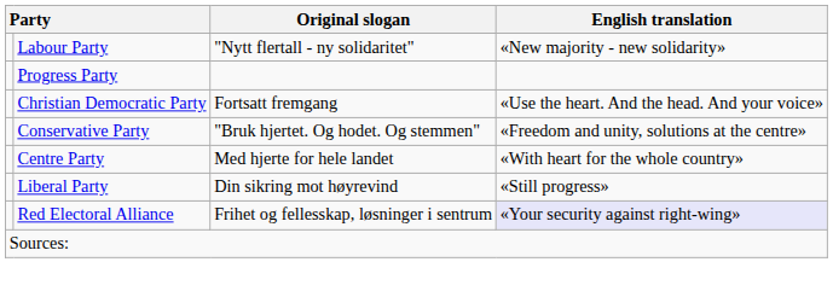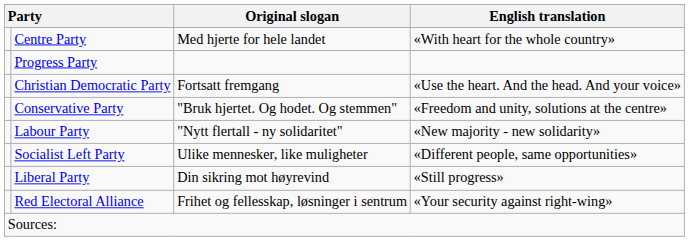rows swapped: Labour Party <-> Centre Party
+ row: Socialist Left Party | Ulike mennesker, like muligheter | «Different people, same opportunities»
Red Electoral Alliance | English translation: lavender background -> no background
